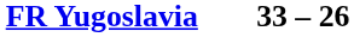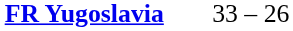FR Yugoslavia | column 2: bold -> normal
